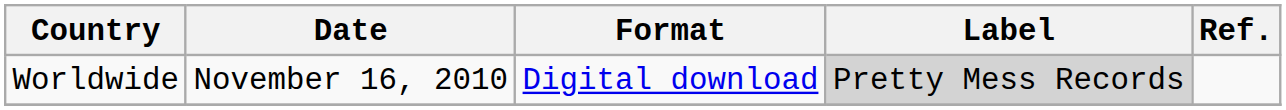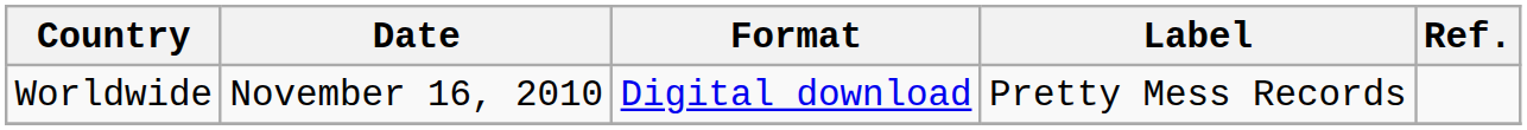Worldwide | Label: lightgrey background -> no background
